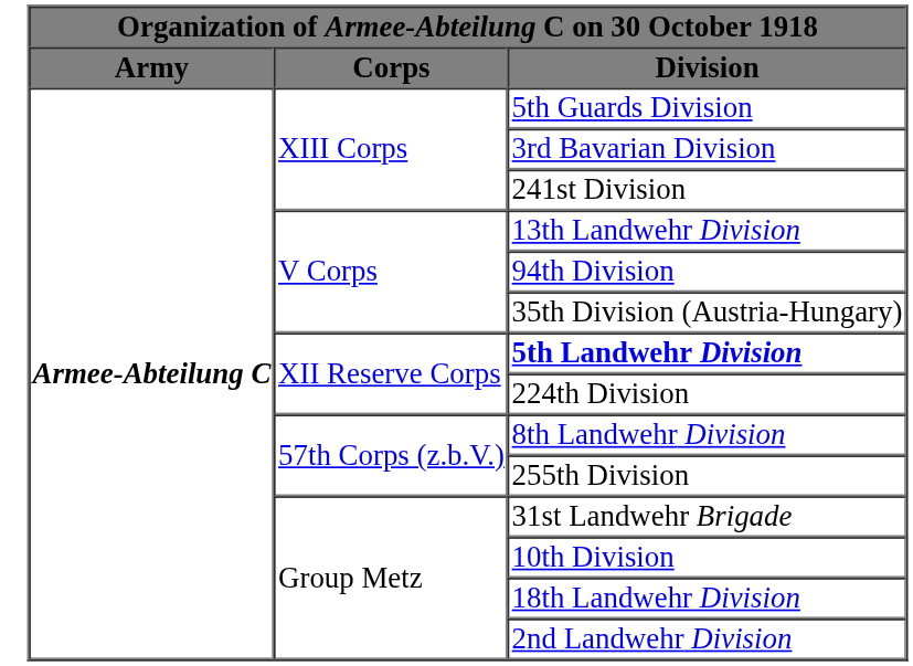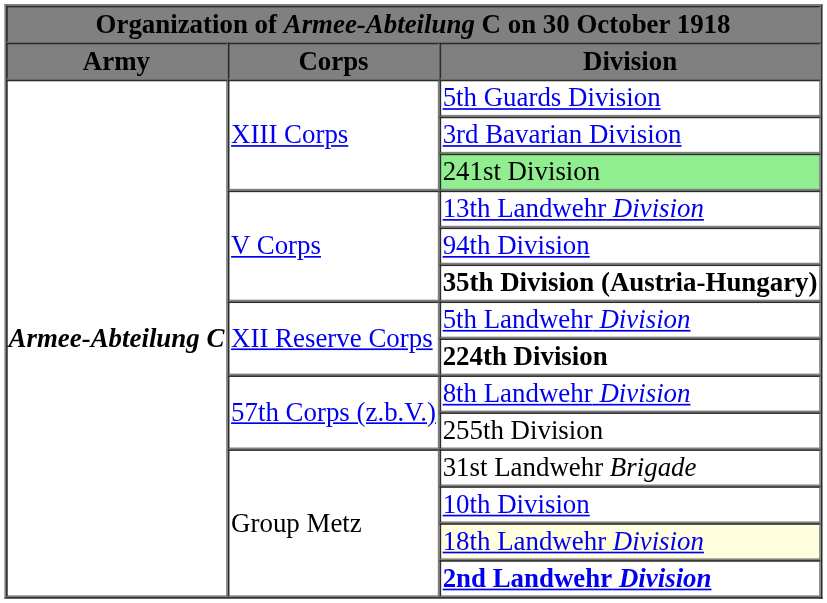241st Division | Division: no background -> lightgreen background
35th Division (Austria-Hungary) | Division: normal -> bold
5th Landwehr Division | Division: bold -> normal
224th Division | Division: normal -> bold
18th Landwehr Division | Division: no background -> lightyellow background
2nd Landwehr Division | Division: normal -> bold
